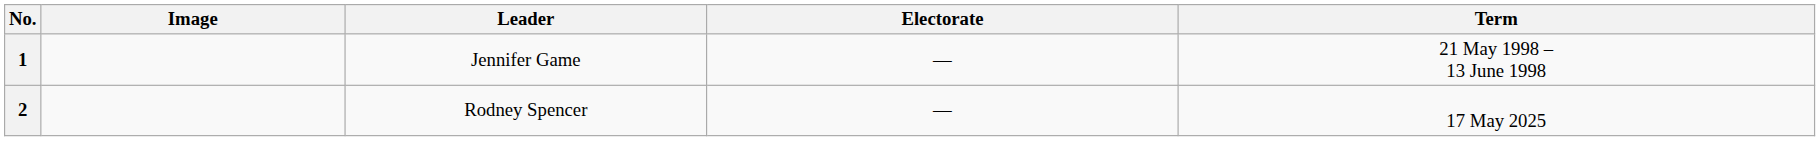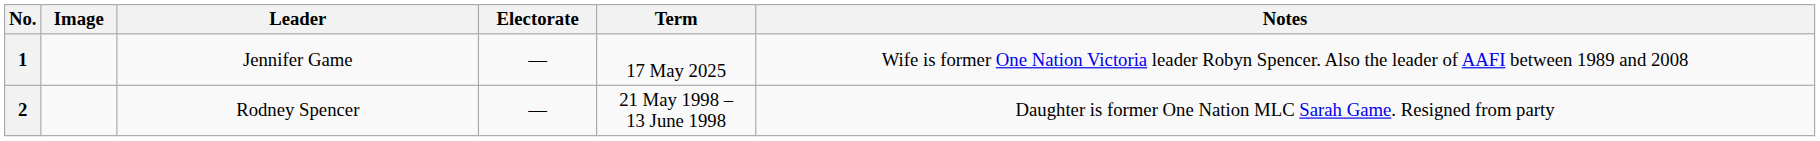+ column: Notes | Wife is former One Nation Victoria leader Robyn Spencer. Also the leader of AAFI between 1989 and 2008 | Daughter is former One Nation MLC Sarah Game. Resigned from party
1 | Term: 21 May 1998 – 13 June 1998 -> 17 May 2025
2 | Term: 17 May 2025 -> 21 May 1998 – 13 June 1998
